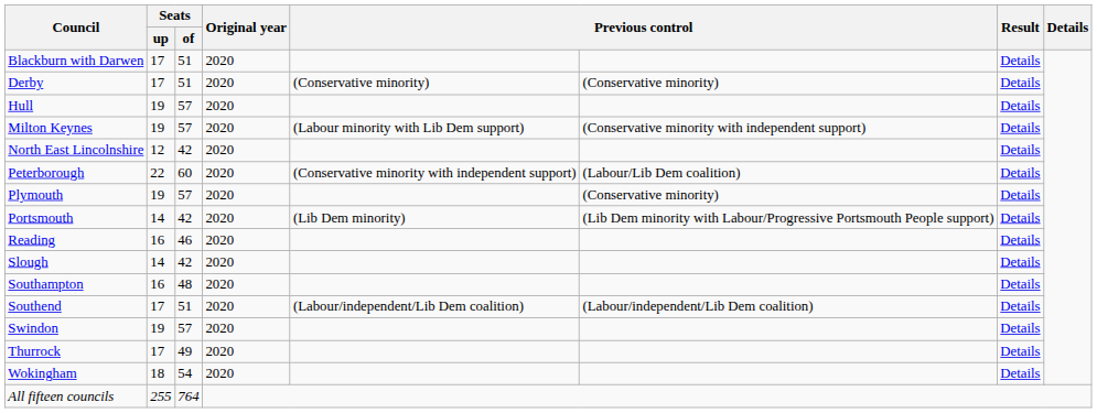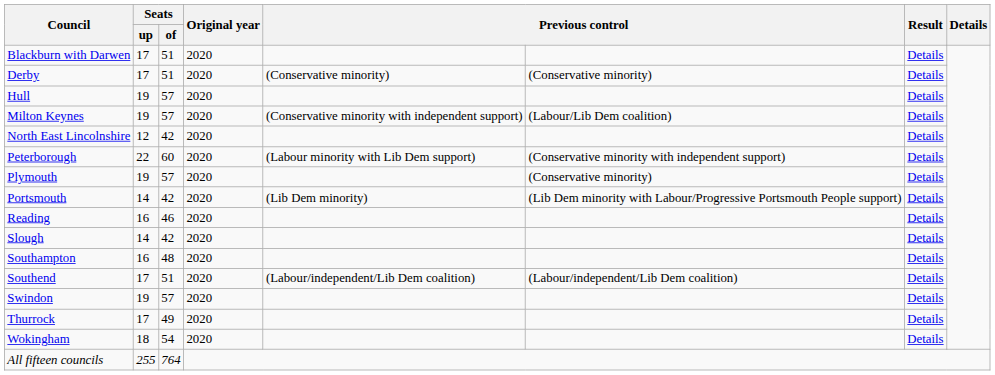Milton Keynes | column 5: (Labour minority with Lib Dem support) -> (Conservative minority with independent support)
Milton Keynes | column 6: (Conservative minority with independent support) -> (Labour/Lib Dem coalition)
Peterborough | column 5: (Conservative minority with independent support) -> (Labour minority with Lib Dem support)
Peterborough | column 6: (Labour/Lib Dem coalition) -> (Conservative minority with independent support)
